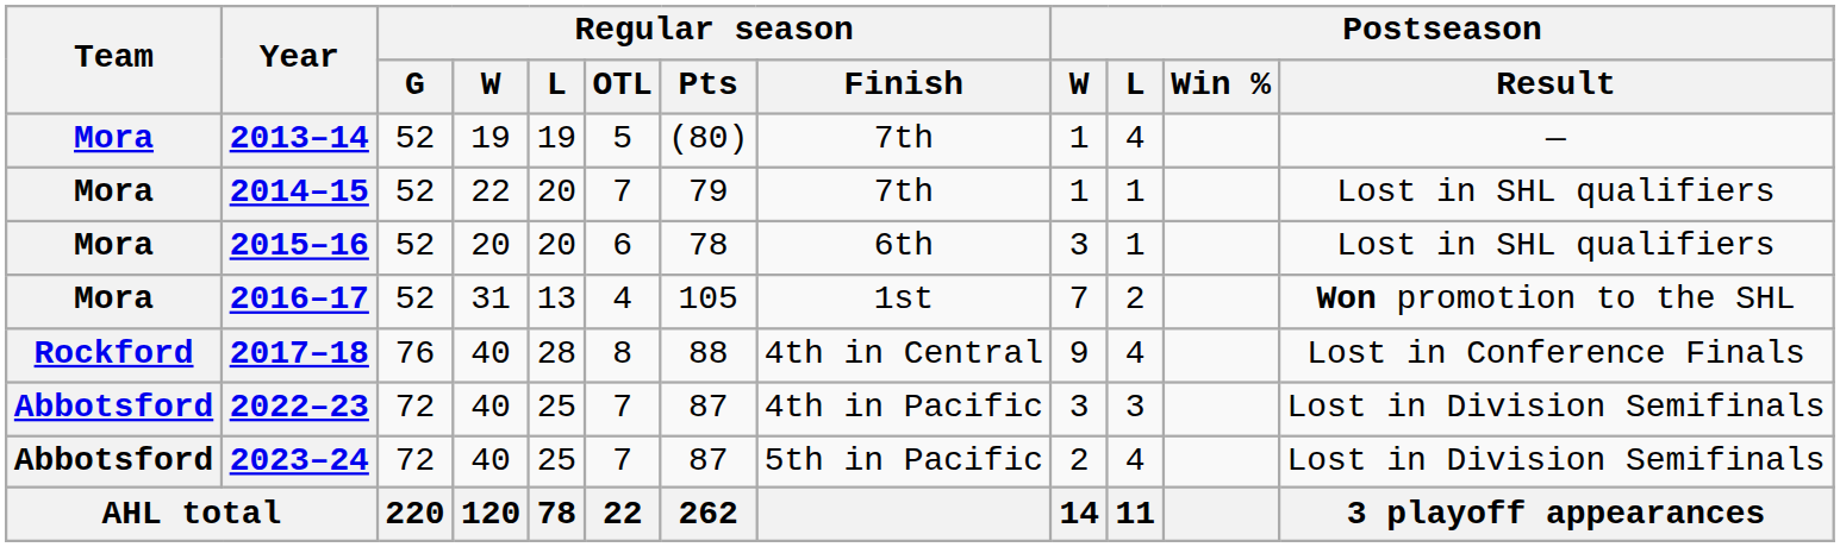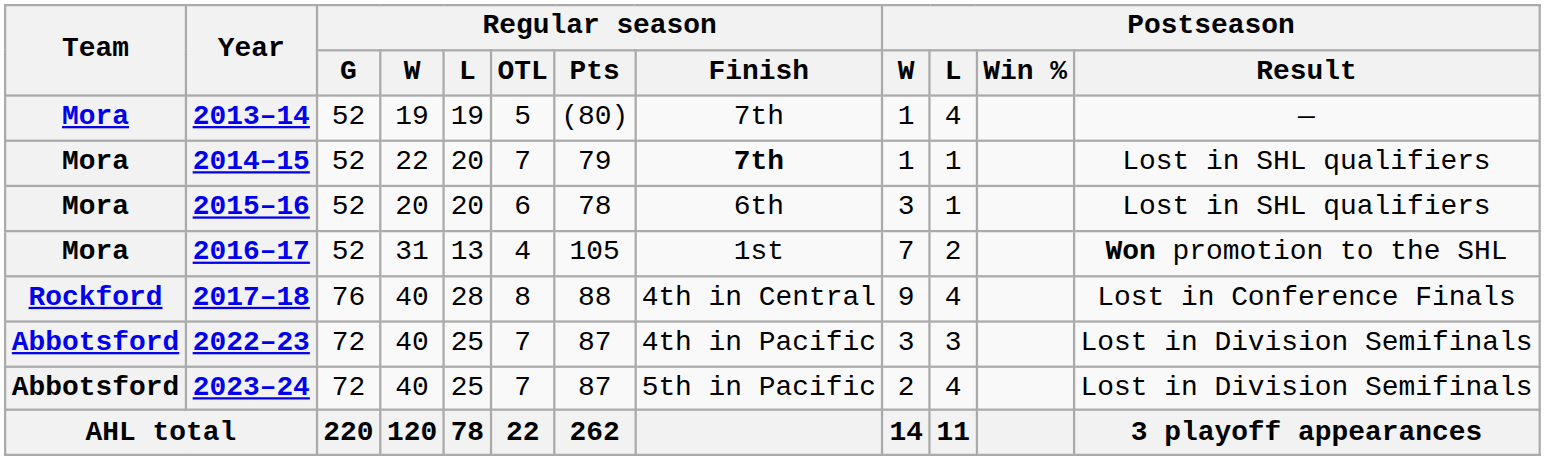2014–15 | Regular season / Finish: normal -> bold
